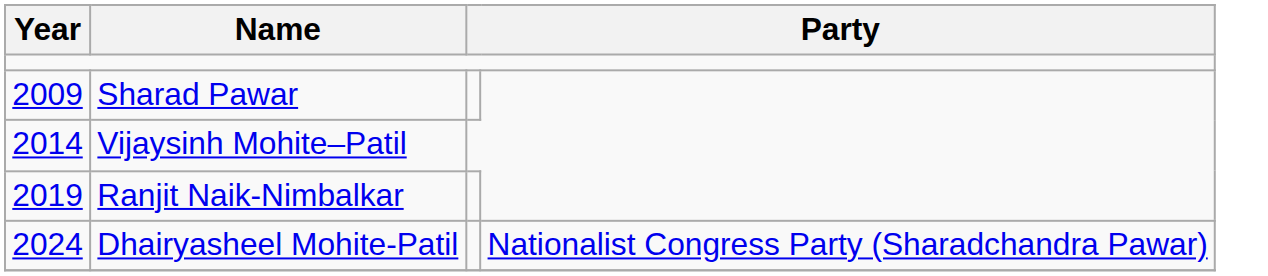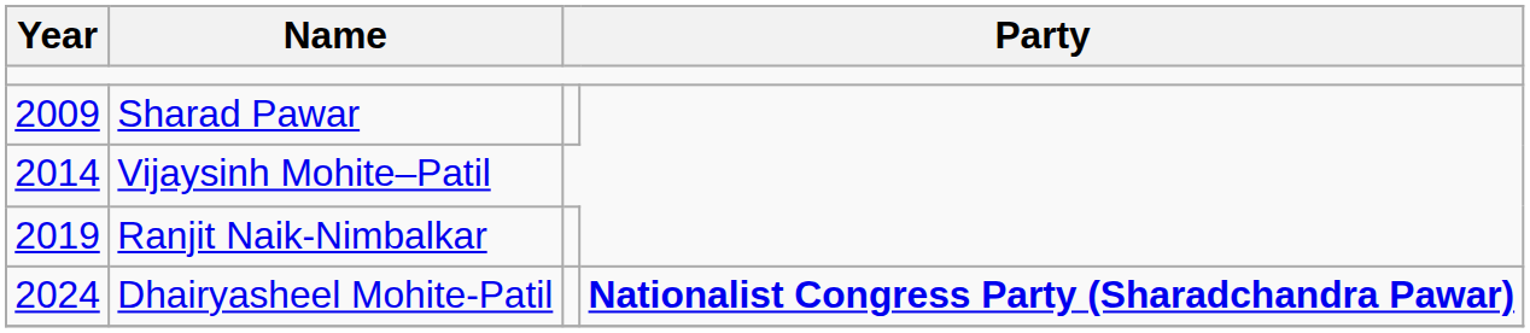Dhairyasheel Mohite-Patil | column 4: normal -> bold
